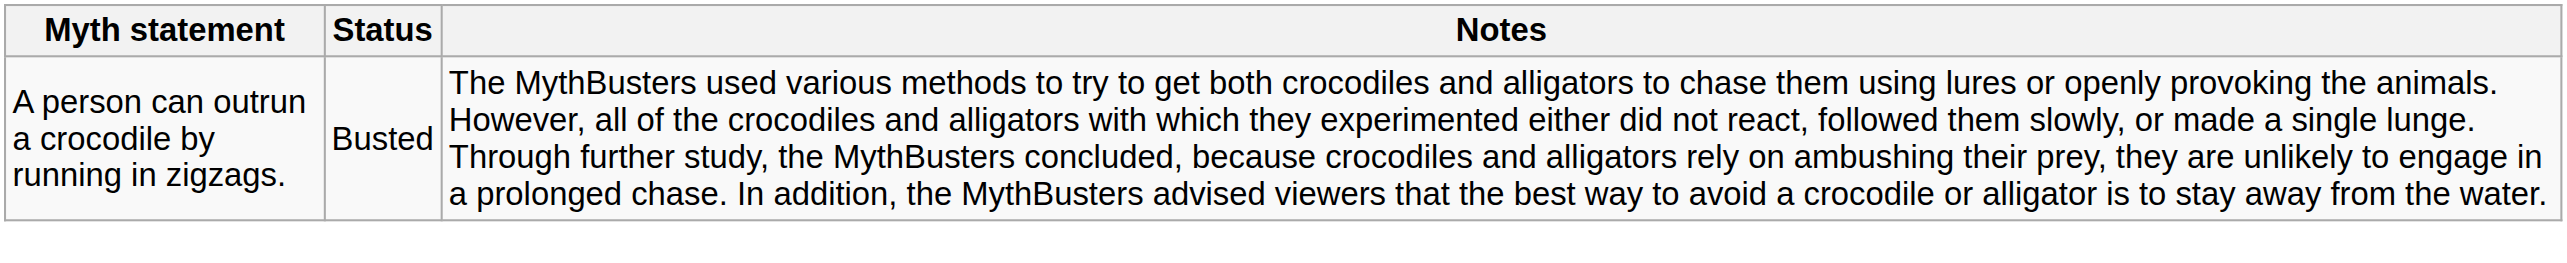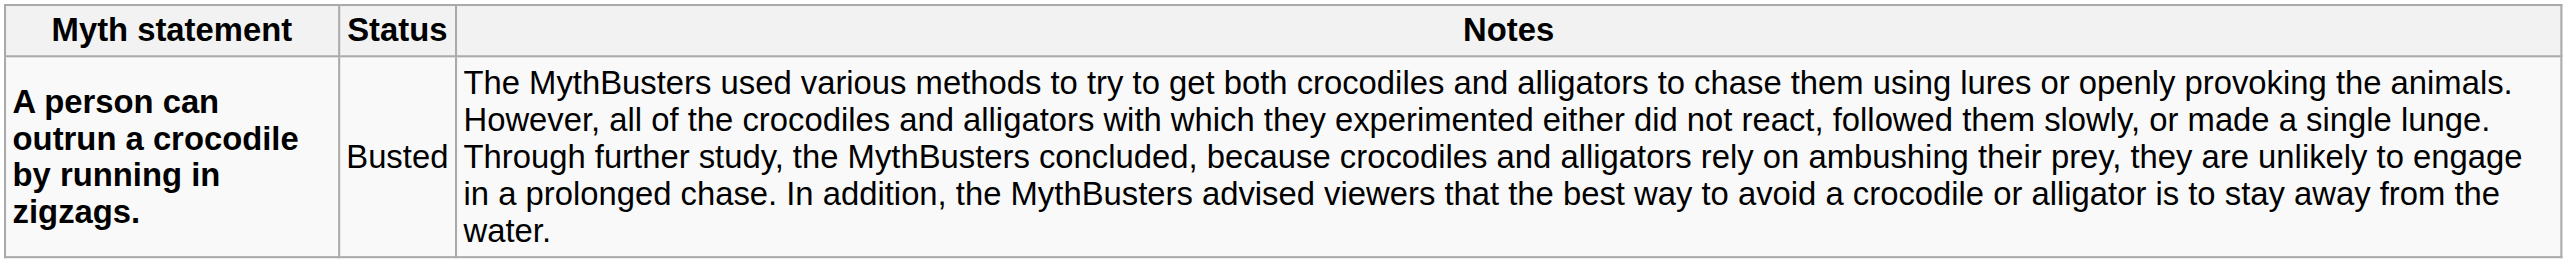row 2 | Myth statement: normal -> bold
